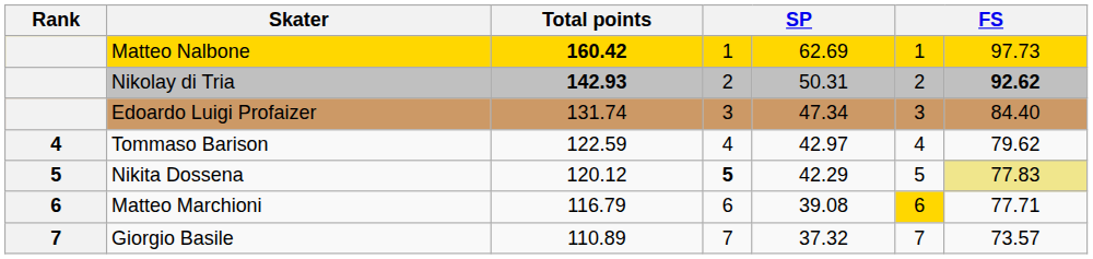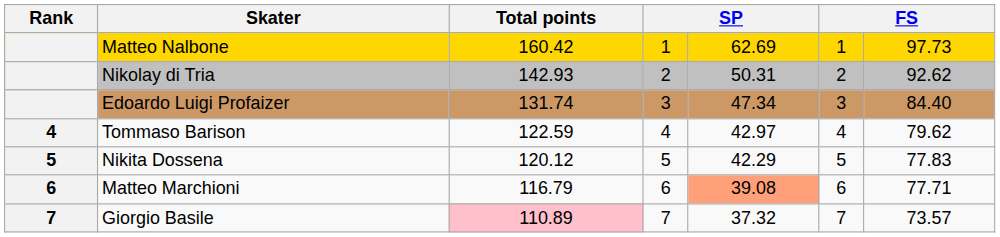Matteo Nalbone | Total points: bold -> normal
Nikolay di Tria | Total points: bold -> normal
Nikolay di Tria | column 7: bold -> normal
Nikita Dossena | column 4: bold -> normal
Nikita Dossena | column 7: khaki background -> no background
Matteo Marchioni | column 5: no background -> lightsalmon background
Matteo Marchioni | column 6: gold background -> no background
Giorgio Basile | Total points: no background -> pink background
